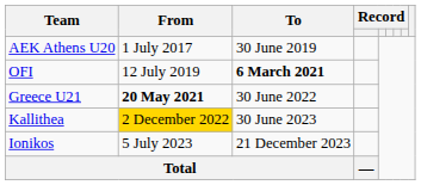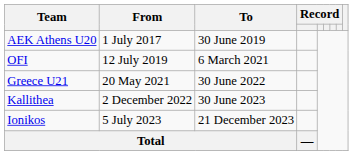OFI | To: bold -> normal
Greece U21 | From: bold -> normal
Kallithea | From: gold background -> no background
